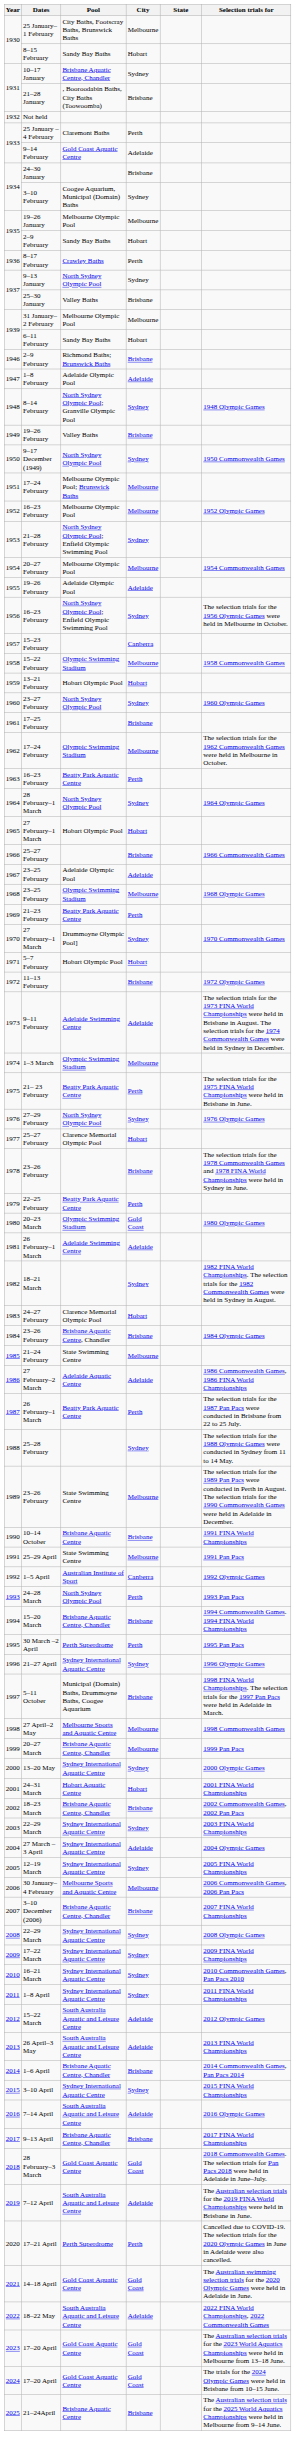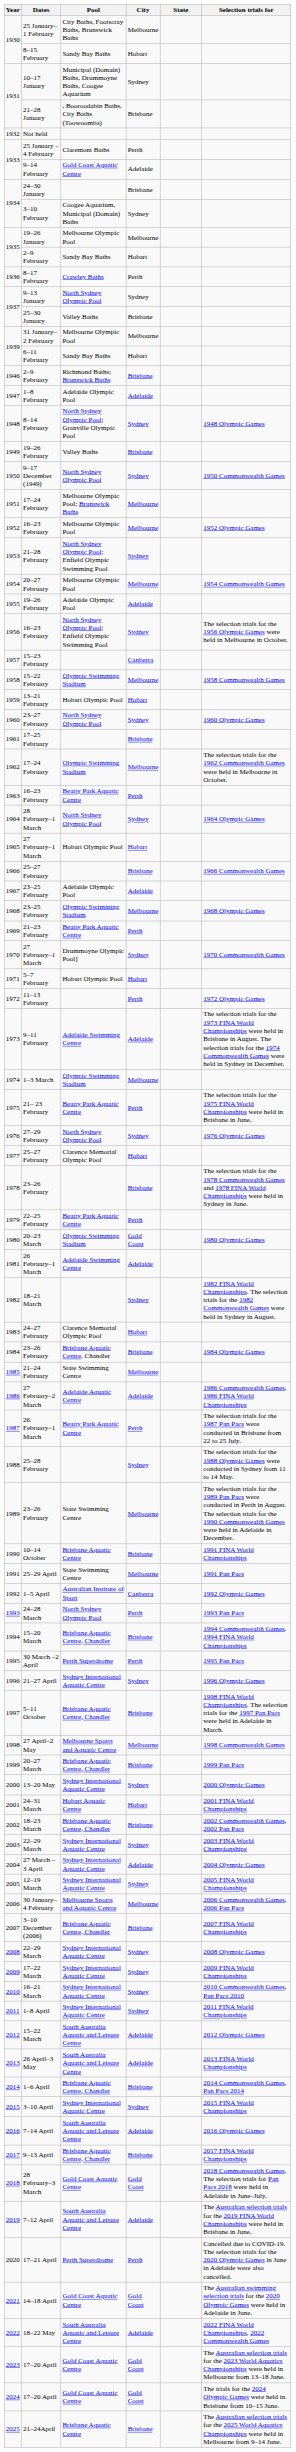1931 / 10–17 January | Pool: Brisbane Aquatic Centre, Chandler -> Municipal (Domain) Baths, Drummoyne Baths, Coogee Aquarium
1972 | City: Brisbane -> Perth
1997 | Pool: Municipal (Domain) Baths, Drummoyne Baths, Coogee Aquarium -> Brisbane Aquatic Centre, Chandler
1999 | City: Melbourne -> Brisbane
